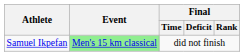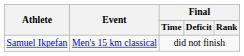Samuel Ikpefan | Event: lightgreen background -> no background
